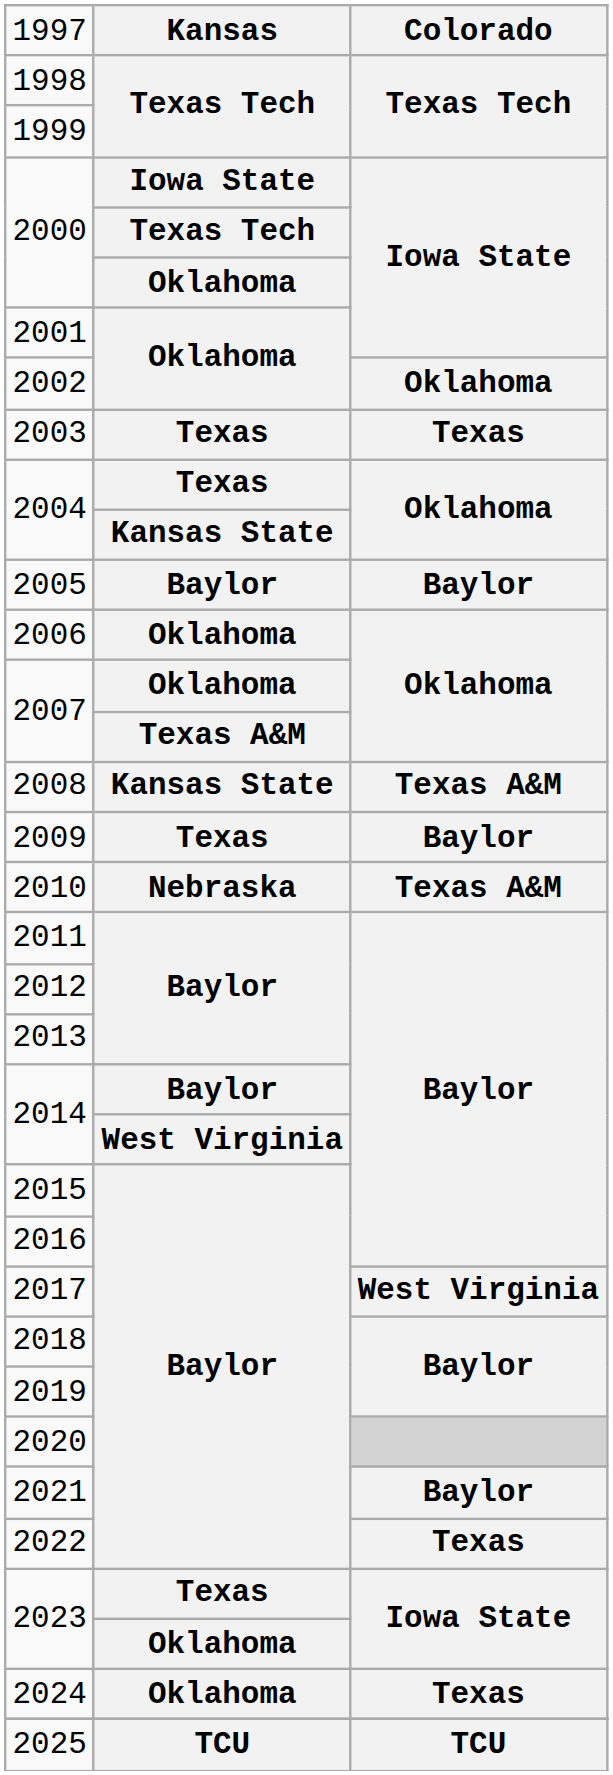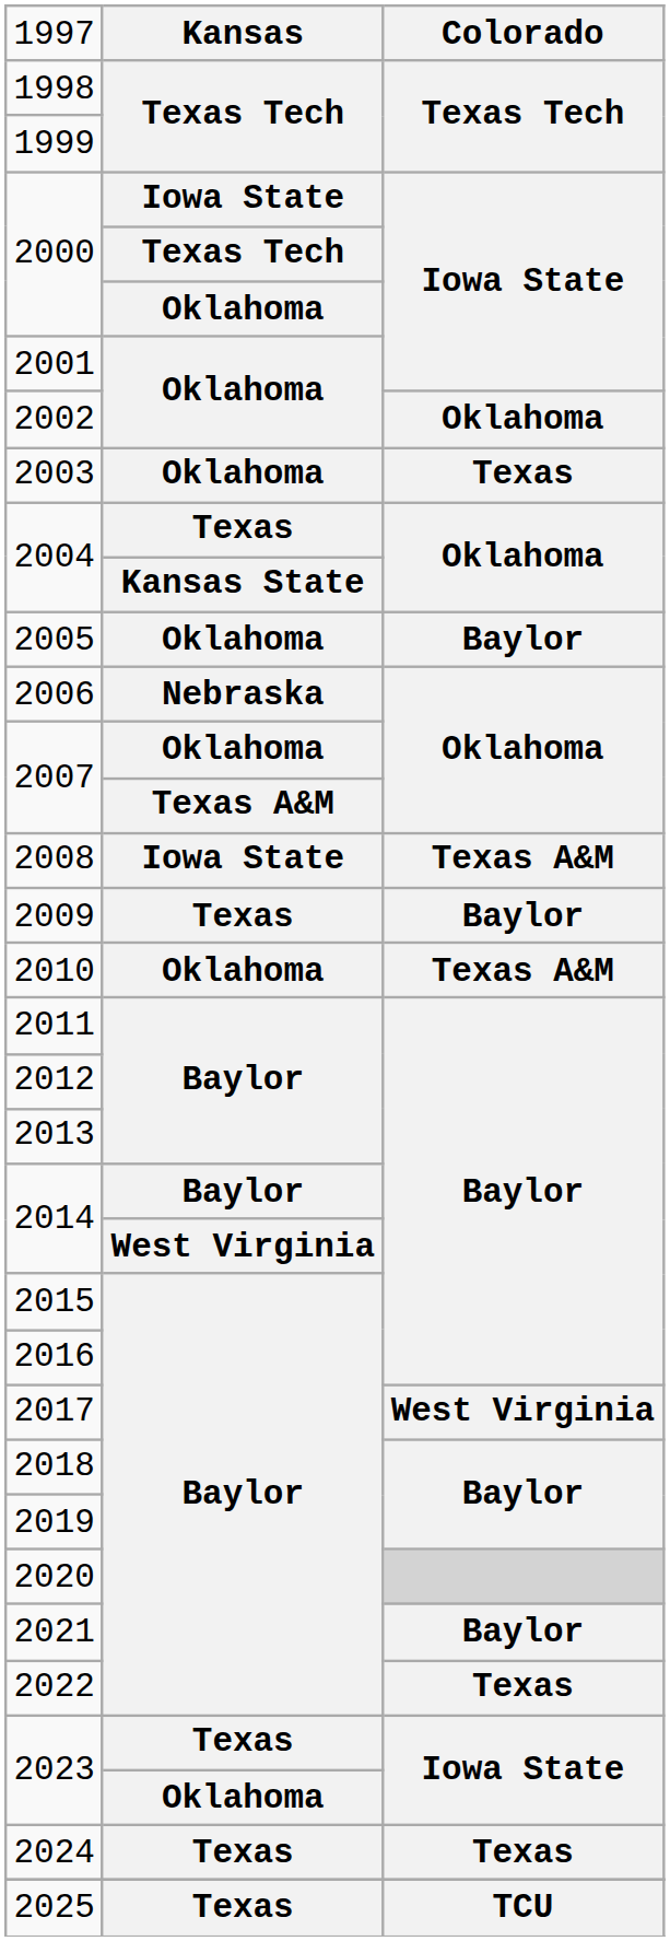2003 | column 2: Texas -> Oklahoma
2005 | column 2: Baylor -> Oklahoma
2006 | column 2: Oklahoma -> Nebraska
2008 | column 2: Kansas State -> Iowa State
2010 | column 2: Nebraska -> Oklahoma
2024 | column 2: Oklahoma -> Texas
2025 | column 2: TCU -> Texas
